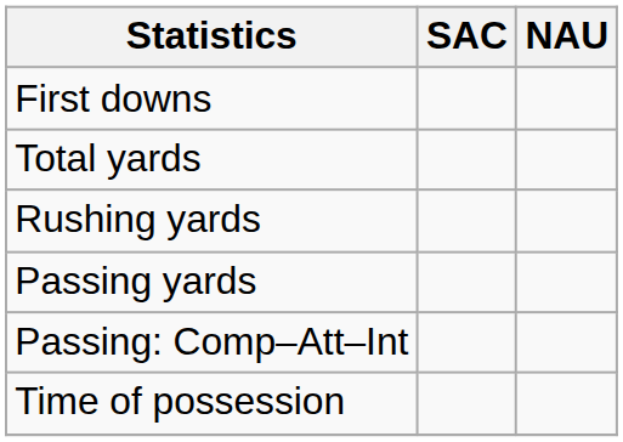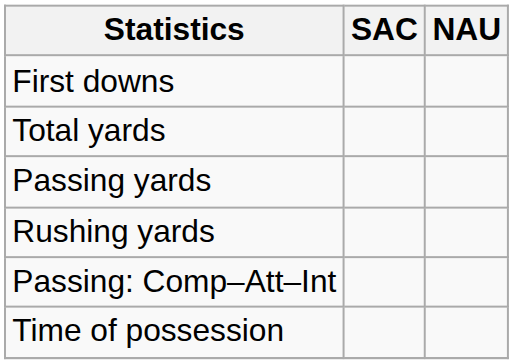rows swapped: Rushing yards <-> Passing yards
